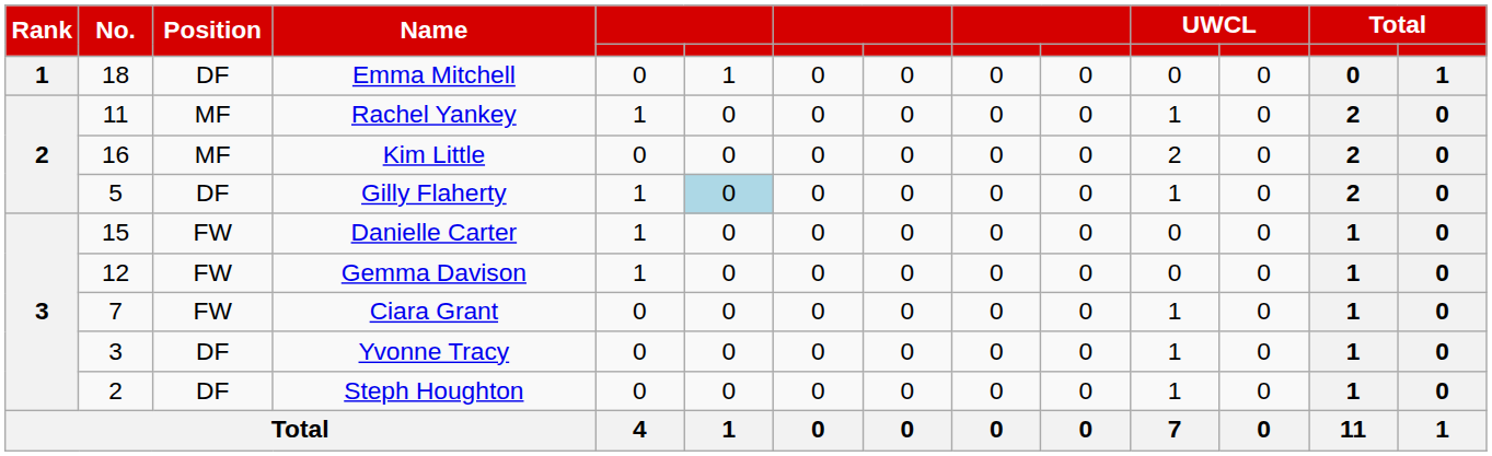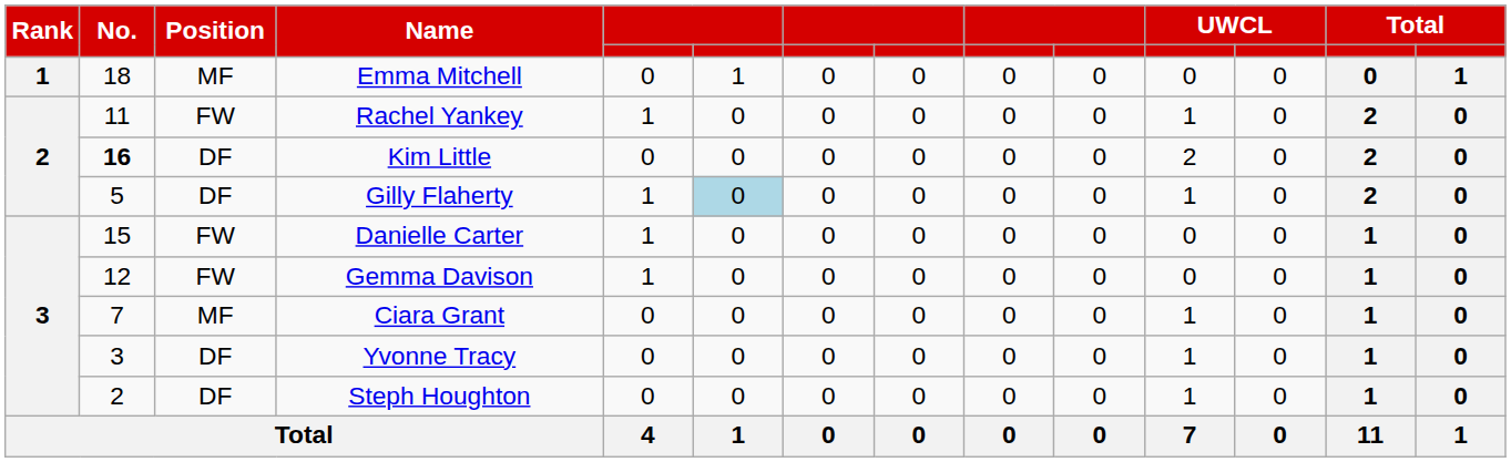Emma Mitchell | Position: DF -> MF
Rachel Yankey | Position: MF -> FW
Kim Little | No.: normal -> bold
Kim Little | Position: MF -> DF
Ciara Grant | Position: FW -> MF
